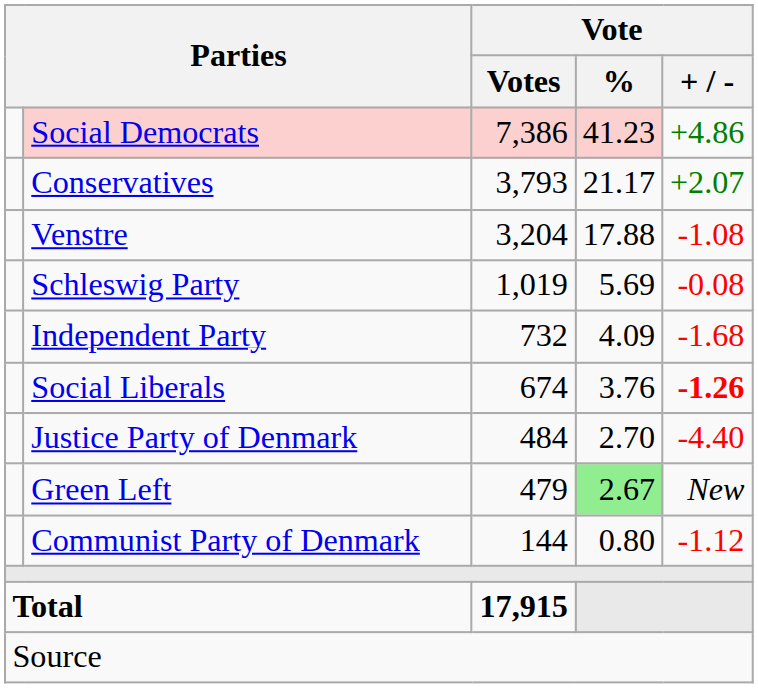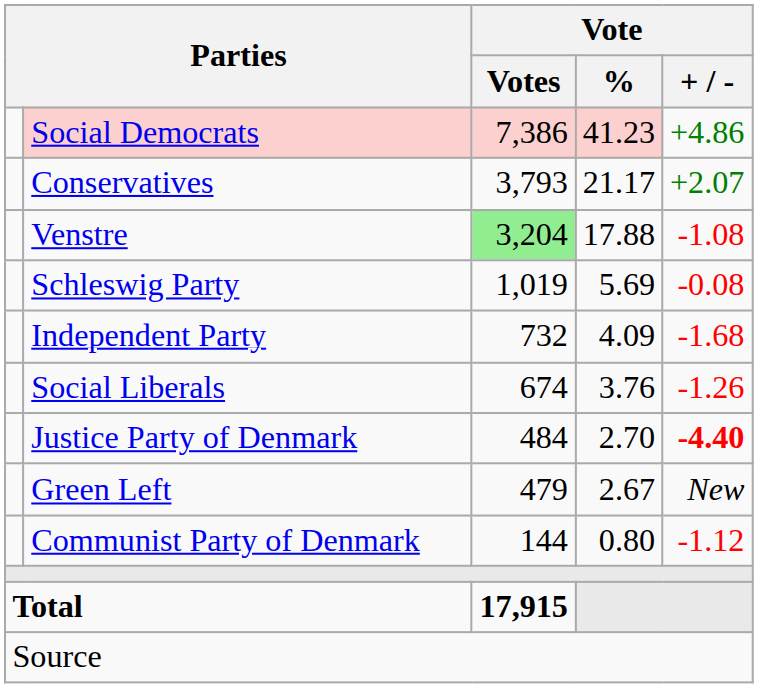Venstre | Vote / Votes: no background -> lightgreen background
Social Liberals | Vote / + / -: bold -> normal
Justice Party of Denmark | Vote / + / -: normal -> bold
Green Left | Vote / %: lightgreen background -> no background
